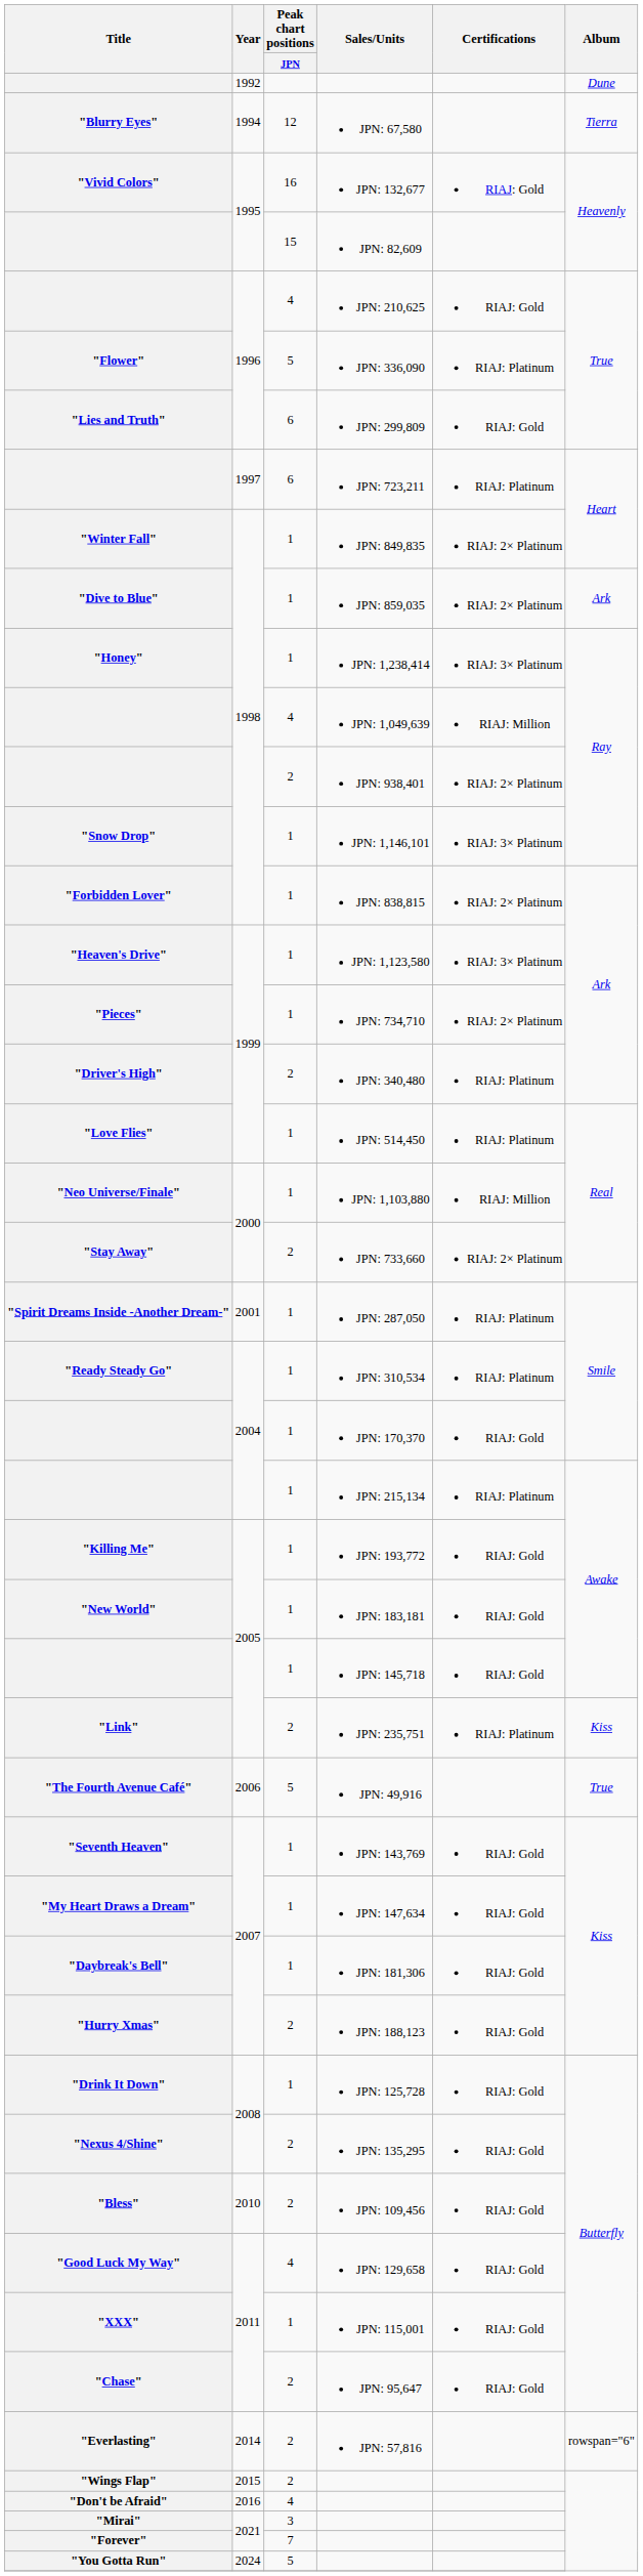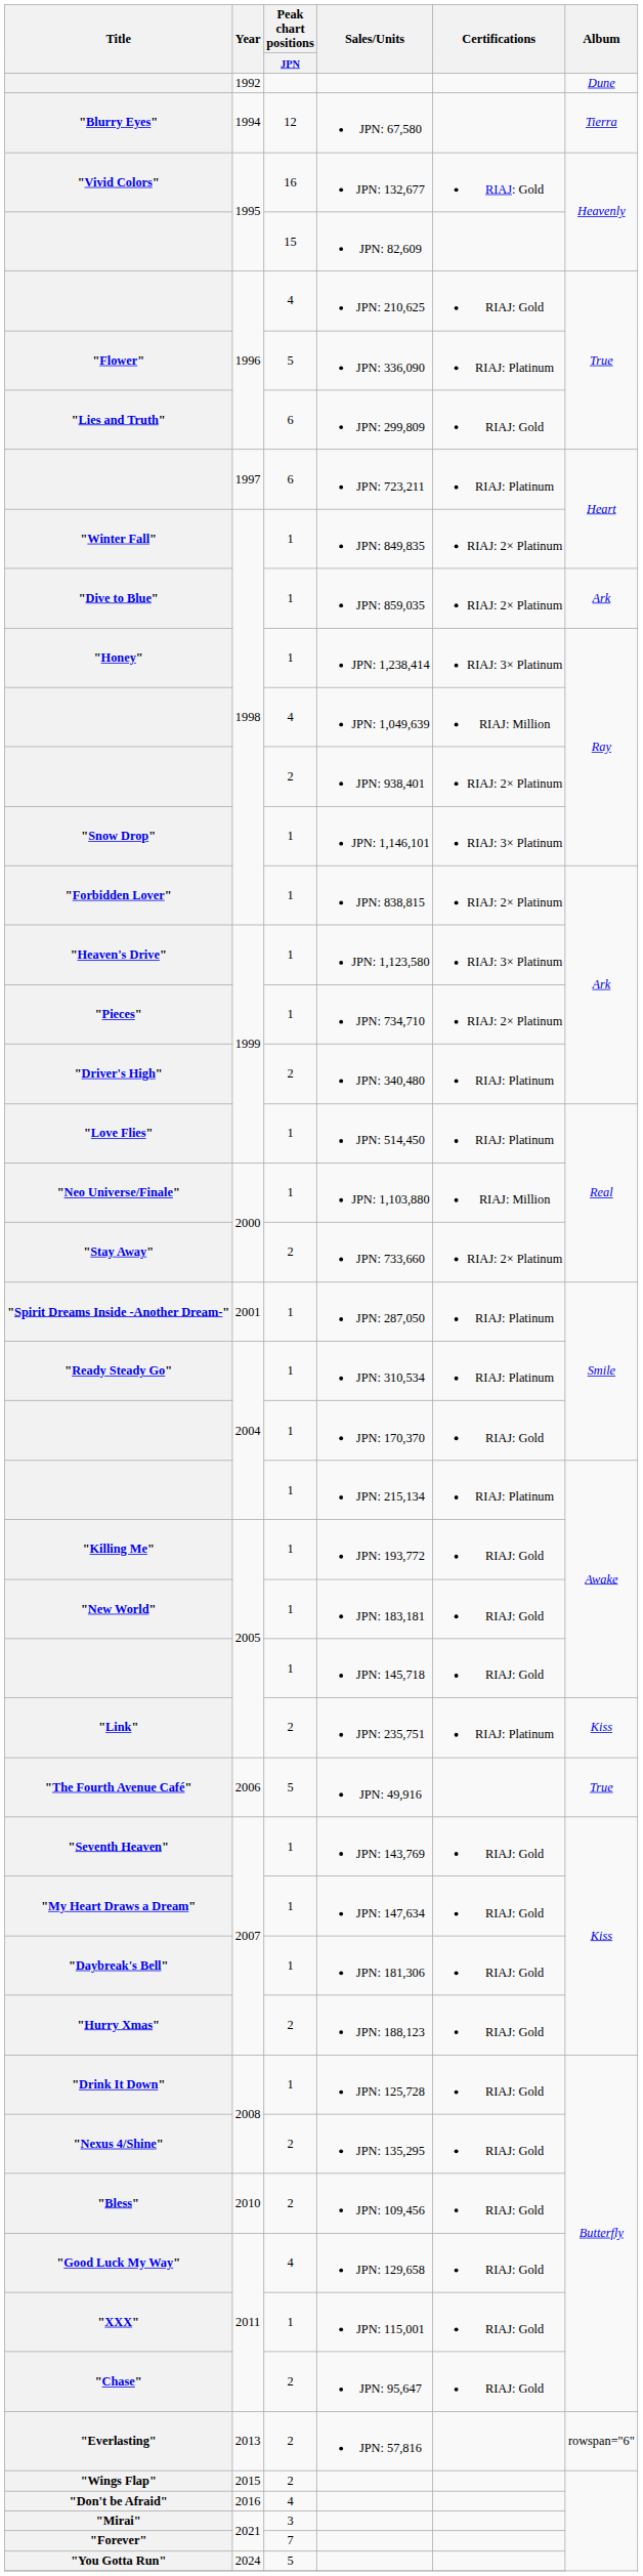JPN: 57,816 | Year: 2014 -> 2013
